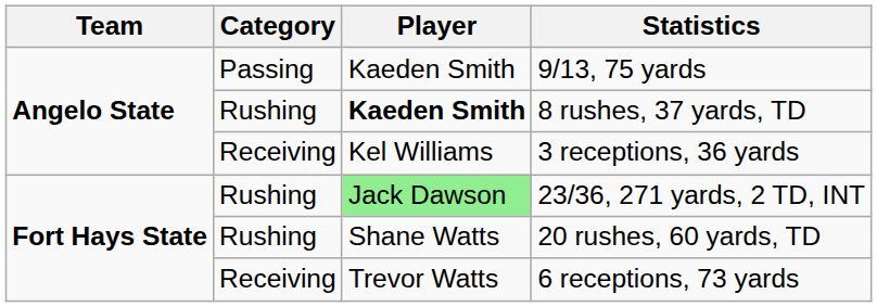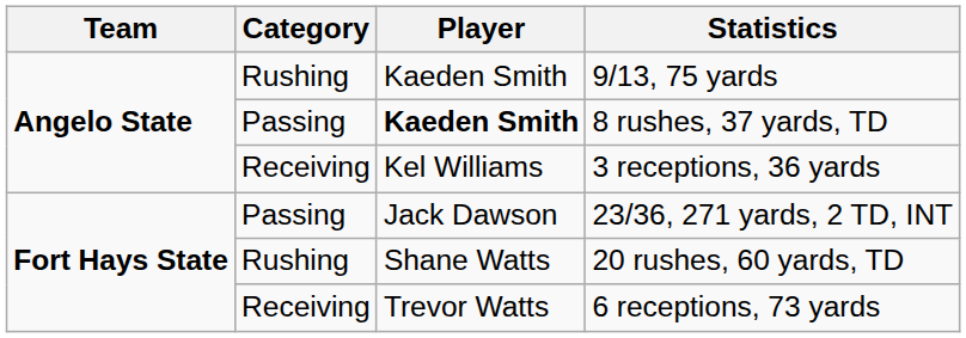9/13, 75 yards | Category: Passing -> Rushing
8 rushes, 37 yards, TD | Category: Rushing -> Passing
23/36, 271 yards, 2 TD, INT | Category: Rushing -> Passing
23/36, 271 yards, 2 TD, INT | Player: lightgreen background -> no background
